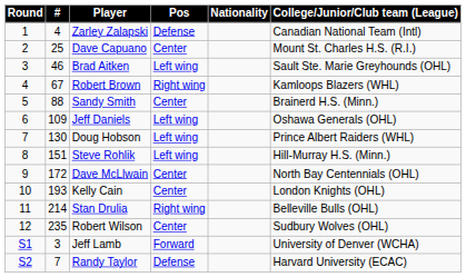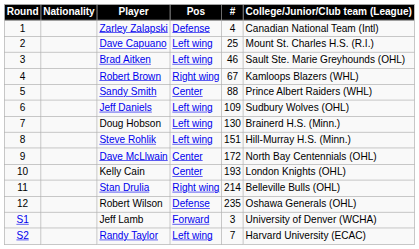columns swapped: # <-> Nationality
Dave Capuano | Pos: Center -> Left wing
Sandy Smith | College/Junior/Club team (League): Brainerd H.S. (Minn.) -> Prince Albert Raiders (WHL)
Jeff Daniels | College/Junior/Club team (League): Oshawa Generals (OHL) -> Sudbury Wolves (OHL)
Doug Hobson | College/Junior/Club team (League): Prince Albert Raiders (WHL) -> Brainerd H.S. (Minn.)
Robert Wilson | Pos: Center -> Defense
Robert Wilson | College/Junior/Club team (League): Sudbury Wolves (OHL) -> Oshawa Generals (OHL)
Randy Taylor | Pos: Defense -> Left wing
